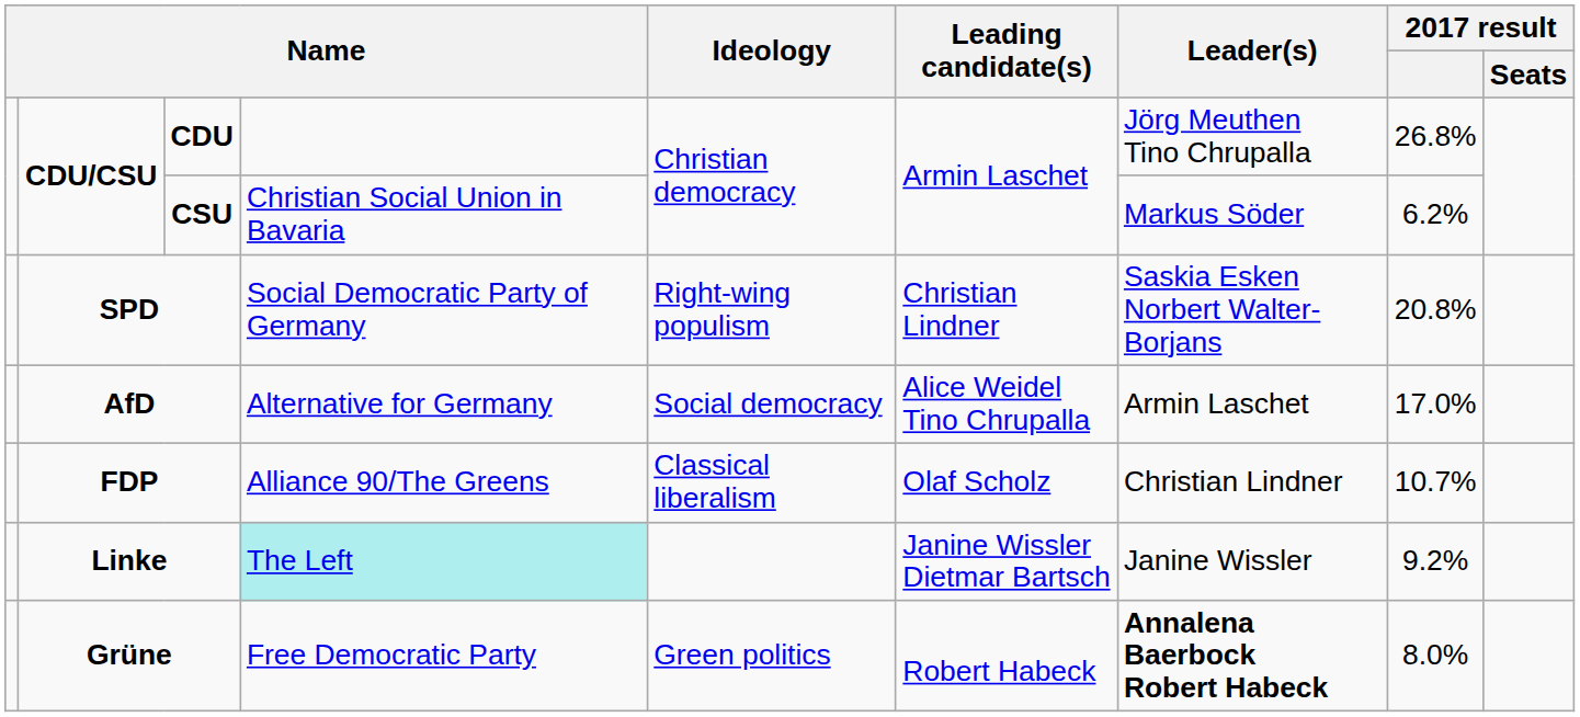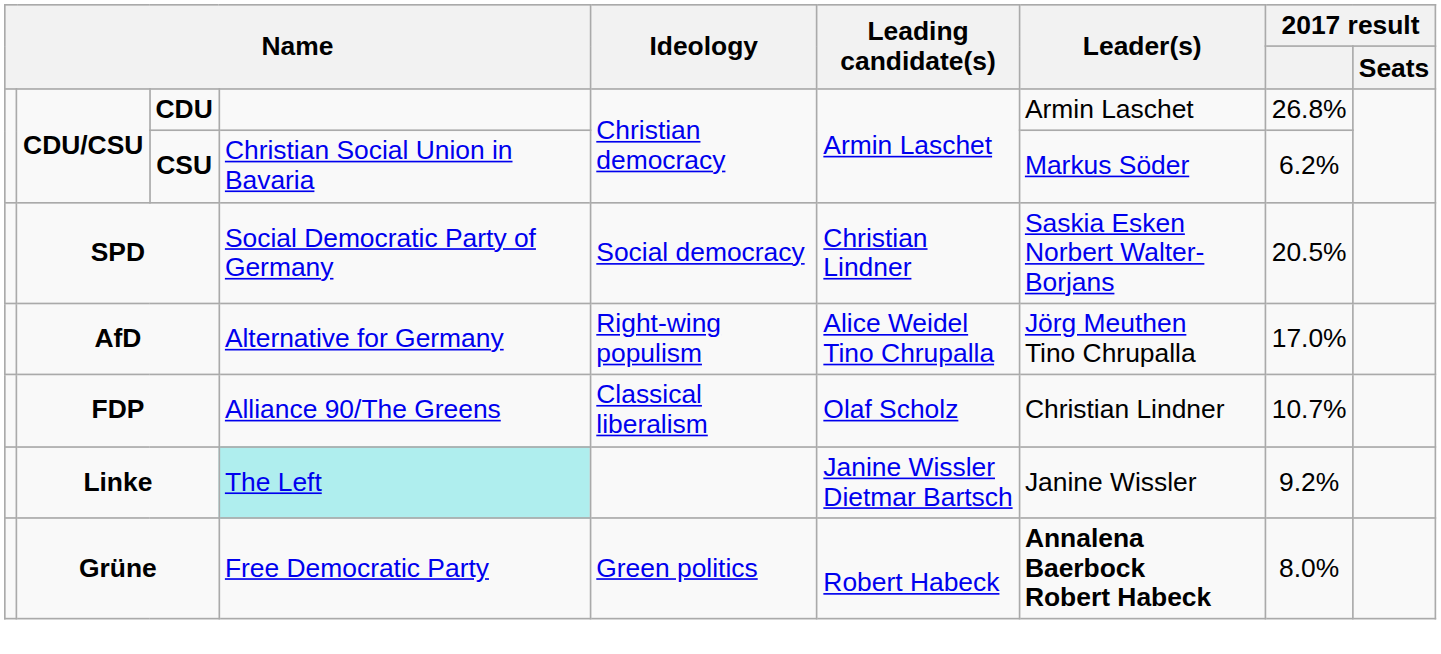CDU | Leader(s): Jörg Meuthen Tino Chrupalla -> Armin Laschet
SPD | Ideology: Right-wing populism -> Social democracy
SPD | 2017 result: 20.8% -> 20.5%
AfD | Ideology: Social democracy -> Right-wing populism
AfD | Leader(s): Armin Laschet -> Jörg Meuthen Tino Chrupalla
